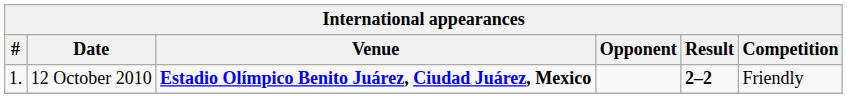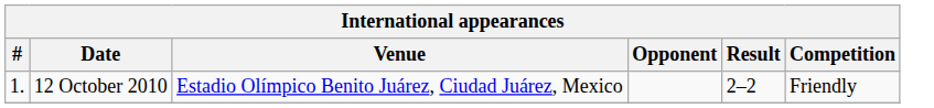12 October 2010 | Venue: bold -> normal
12 October 2010 | Result: bold -> normal
